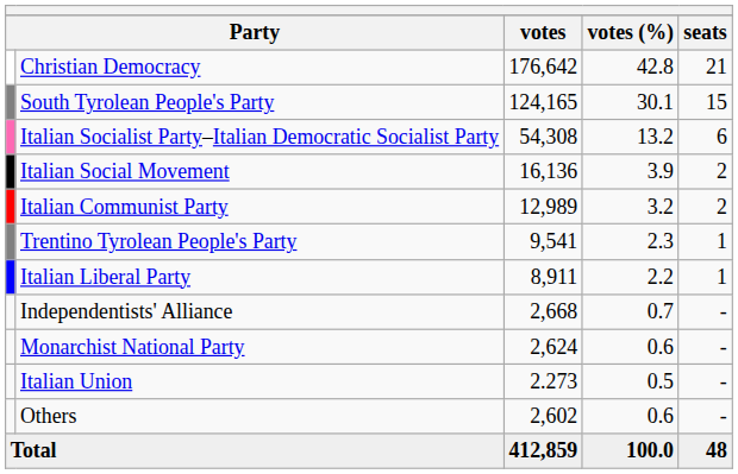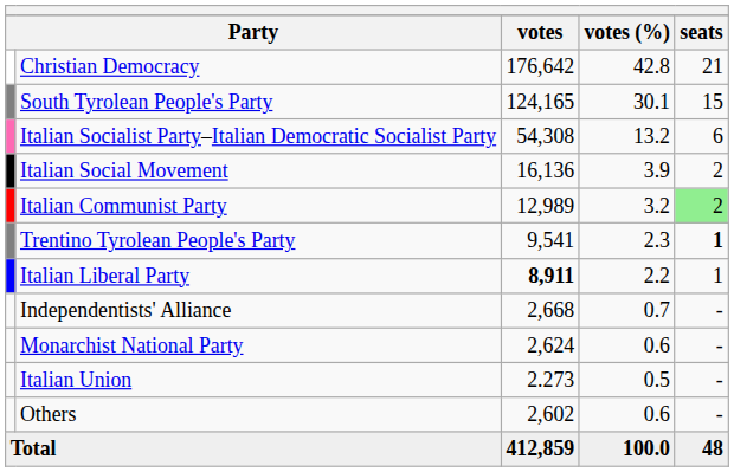Italian Communist Party | seats: no background -> lightgreen background
Trentino Tyrolean People's Party | seats: normal -> bold
Italian Liberal Party | votes: normal -> bold
